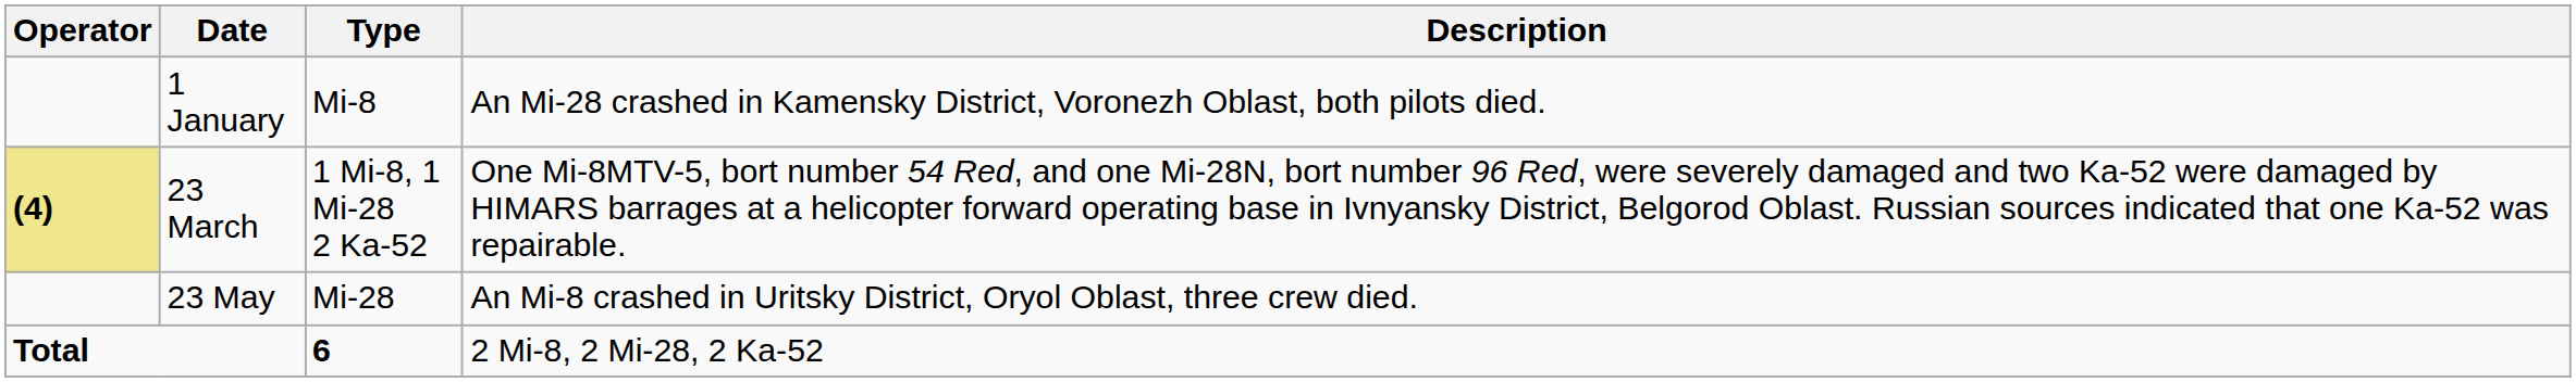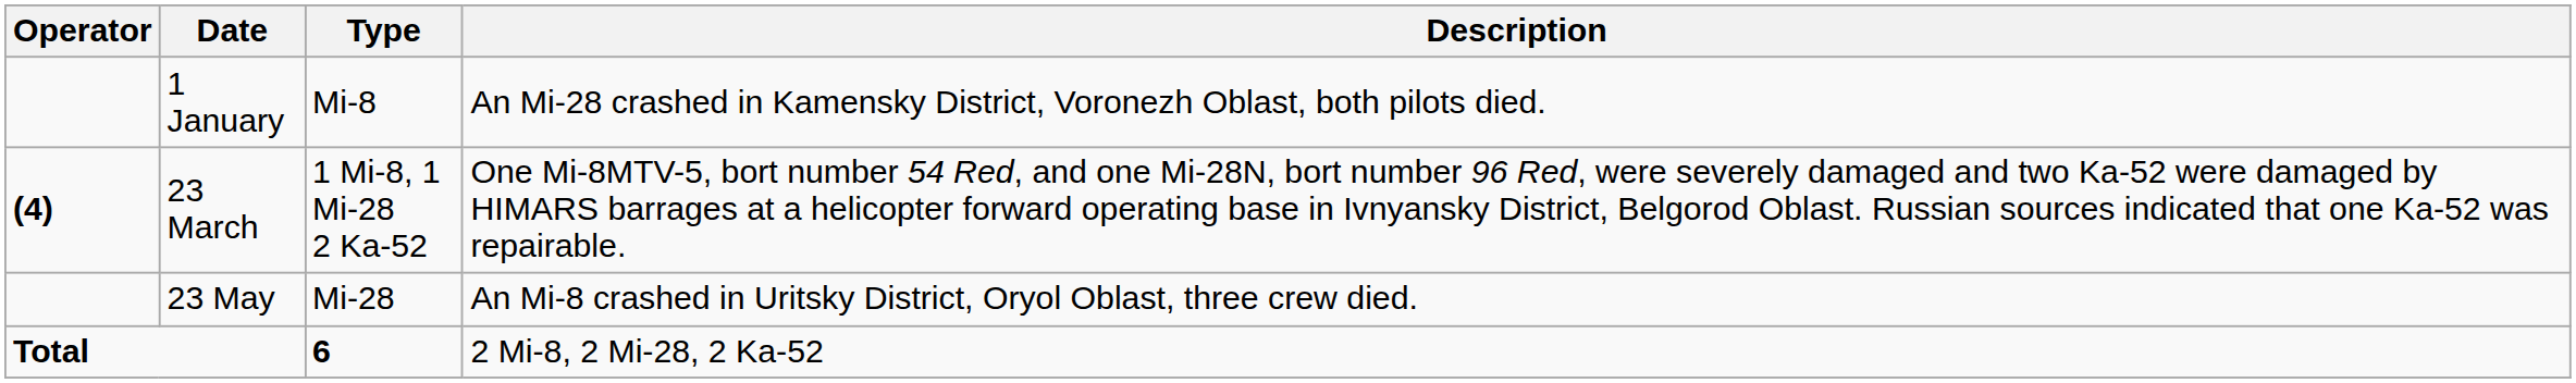23 March | Operator: khaki background -> no background
